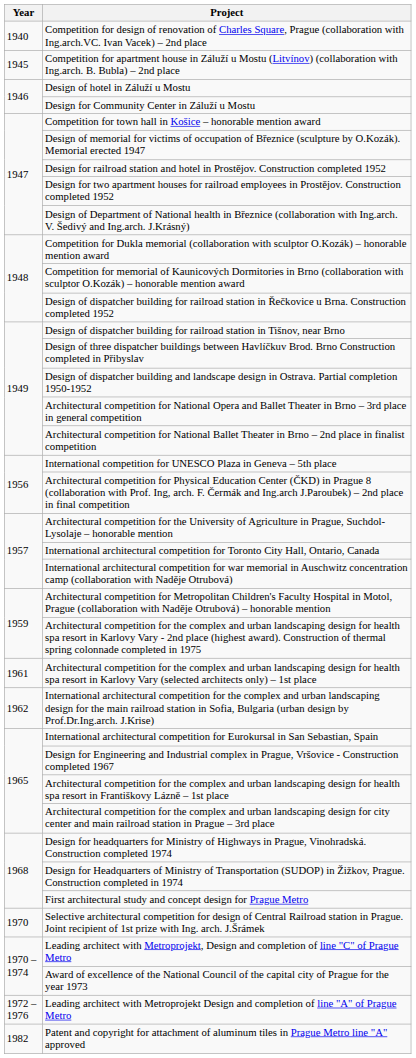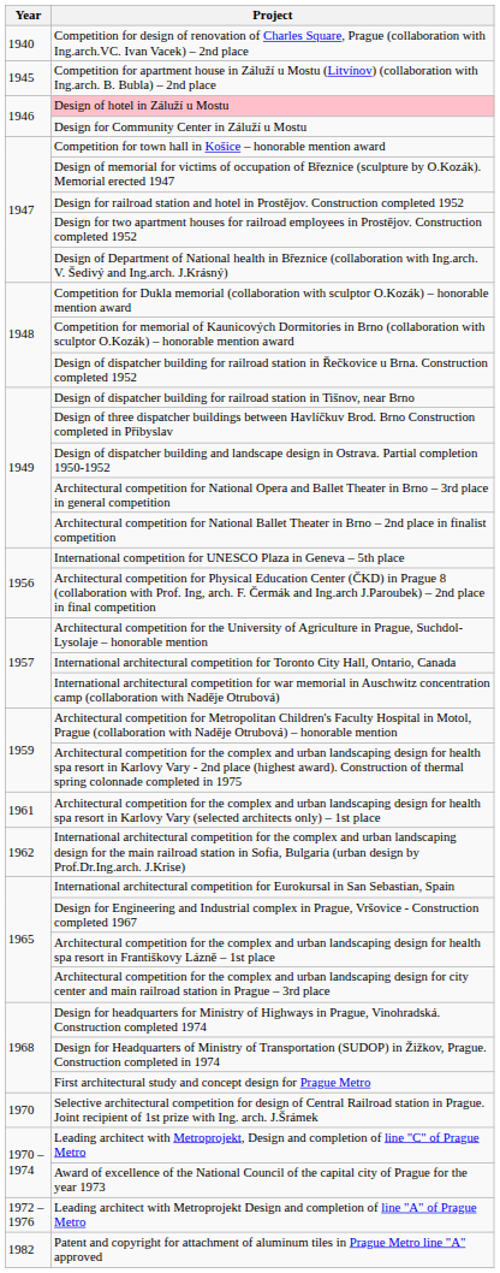Design of hotel in Záluží u Mostu | Project: no background -> pink background
